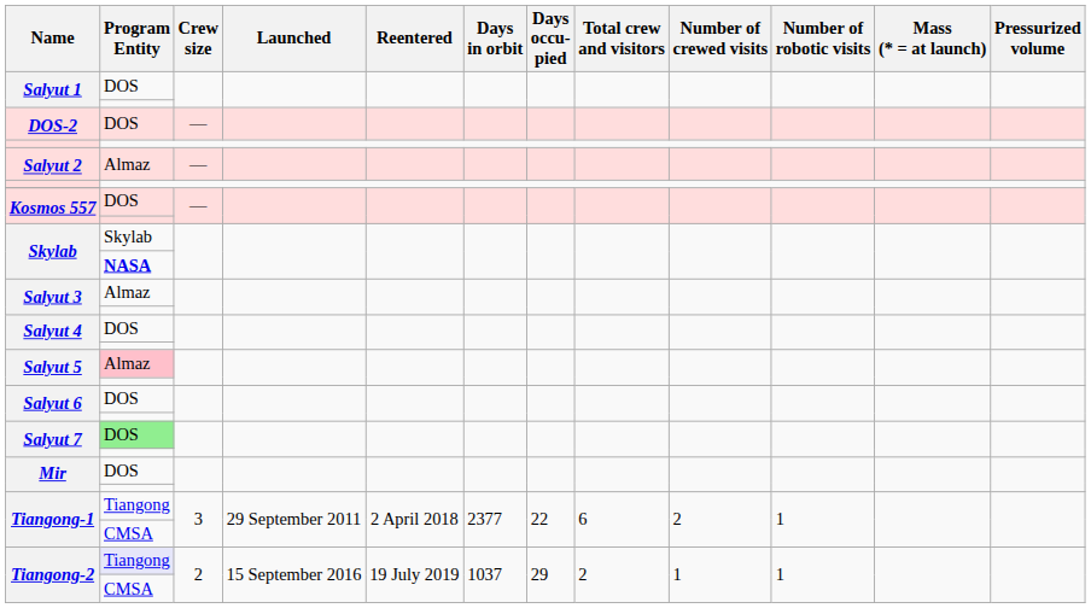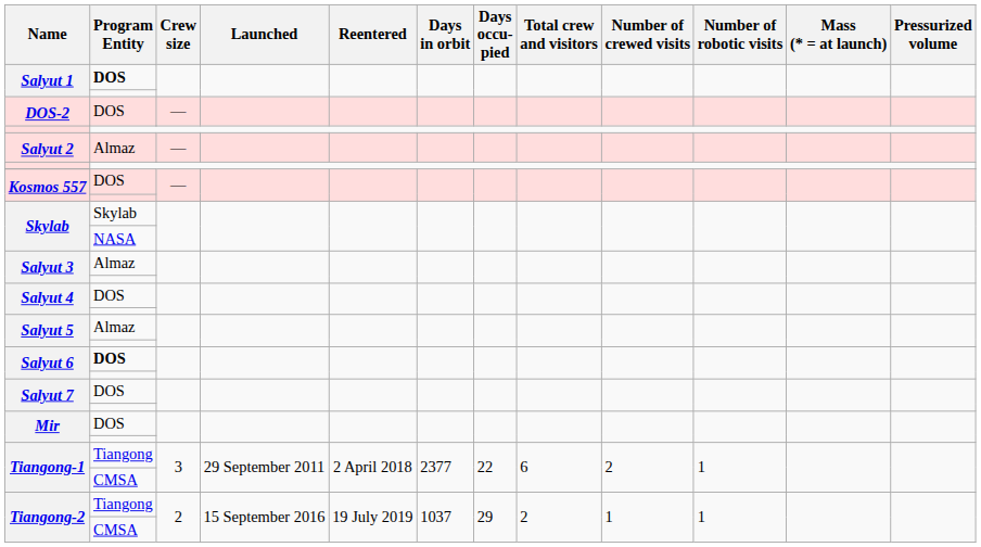Salyut 1 / DOS | Program Entity: normal -> bold
Skylab / NASA | Program Entity: bold -> normal
Salyut 5 / Almaz | Program Entity: pink background -> no background
Salyut 6 / DOS | Program Entity: normal -> bold
Salyut 7 / DOS | Program Entity: lightgreen background -> no background
Tiangong-2 / Tiangong | Program Entity: lavender background -> no background
